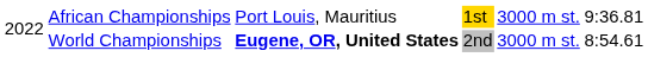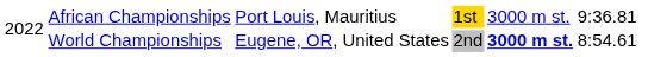World Championships | column 3: bold -> normal
World Championships | column 5: normal -> bold
